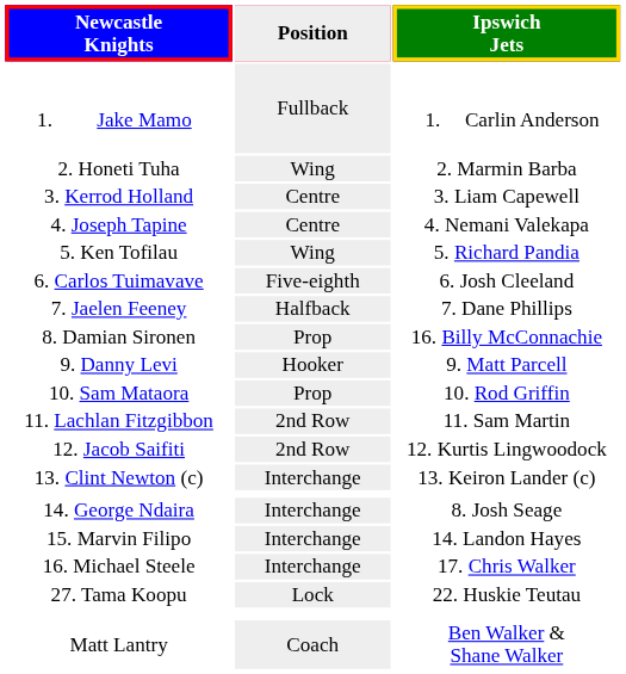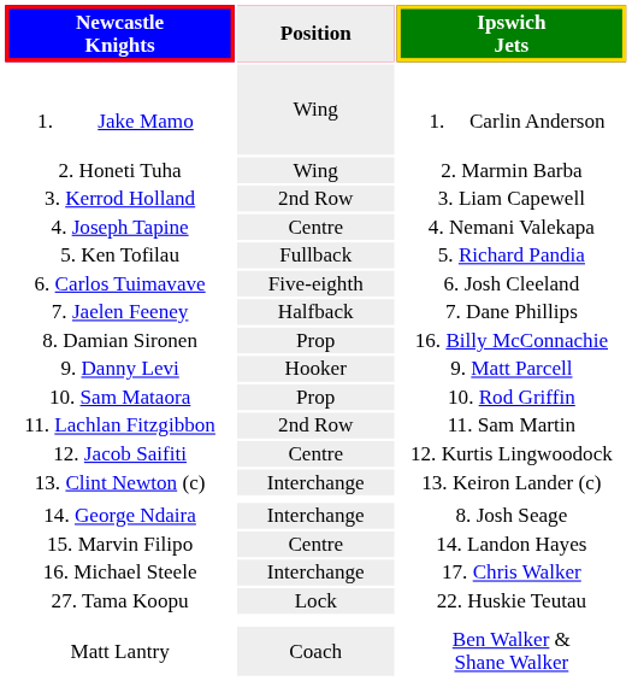Jake Mamo | Position: Fullback -> Wing
3. Kerrod Holland | Position: Centre -> 2nd Row
5. Ken Tofilau | Position: Wing -> Fullback
12. Jacob Saifiti | Position: 2nd Row -> Centre
15. Marvin Filipo | Position: Interchange -> Centre
